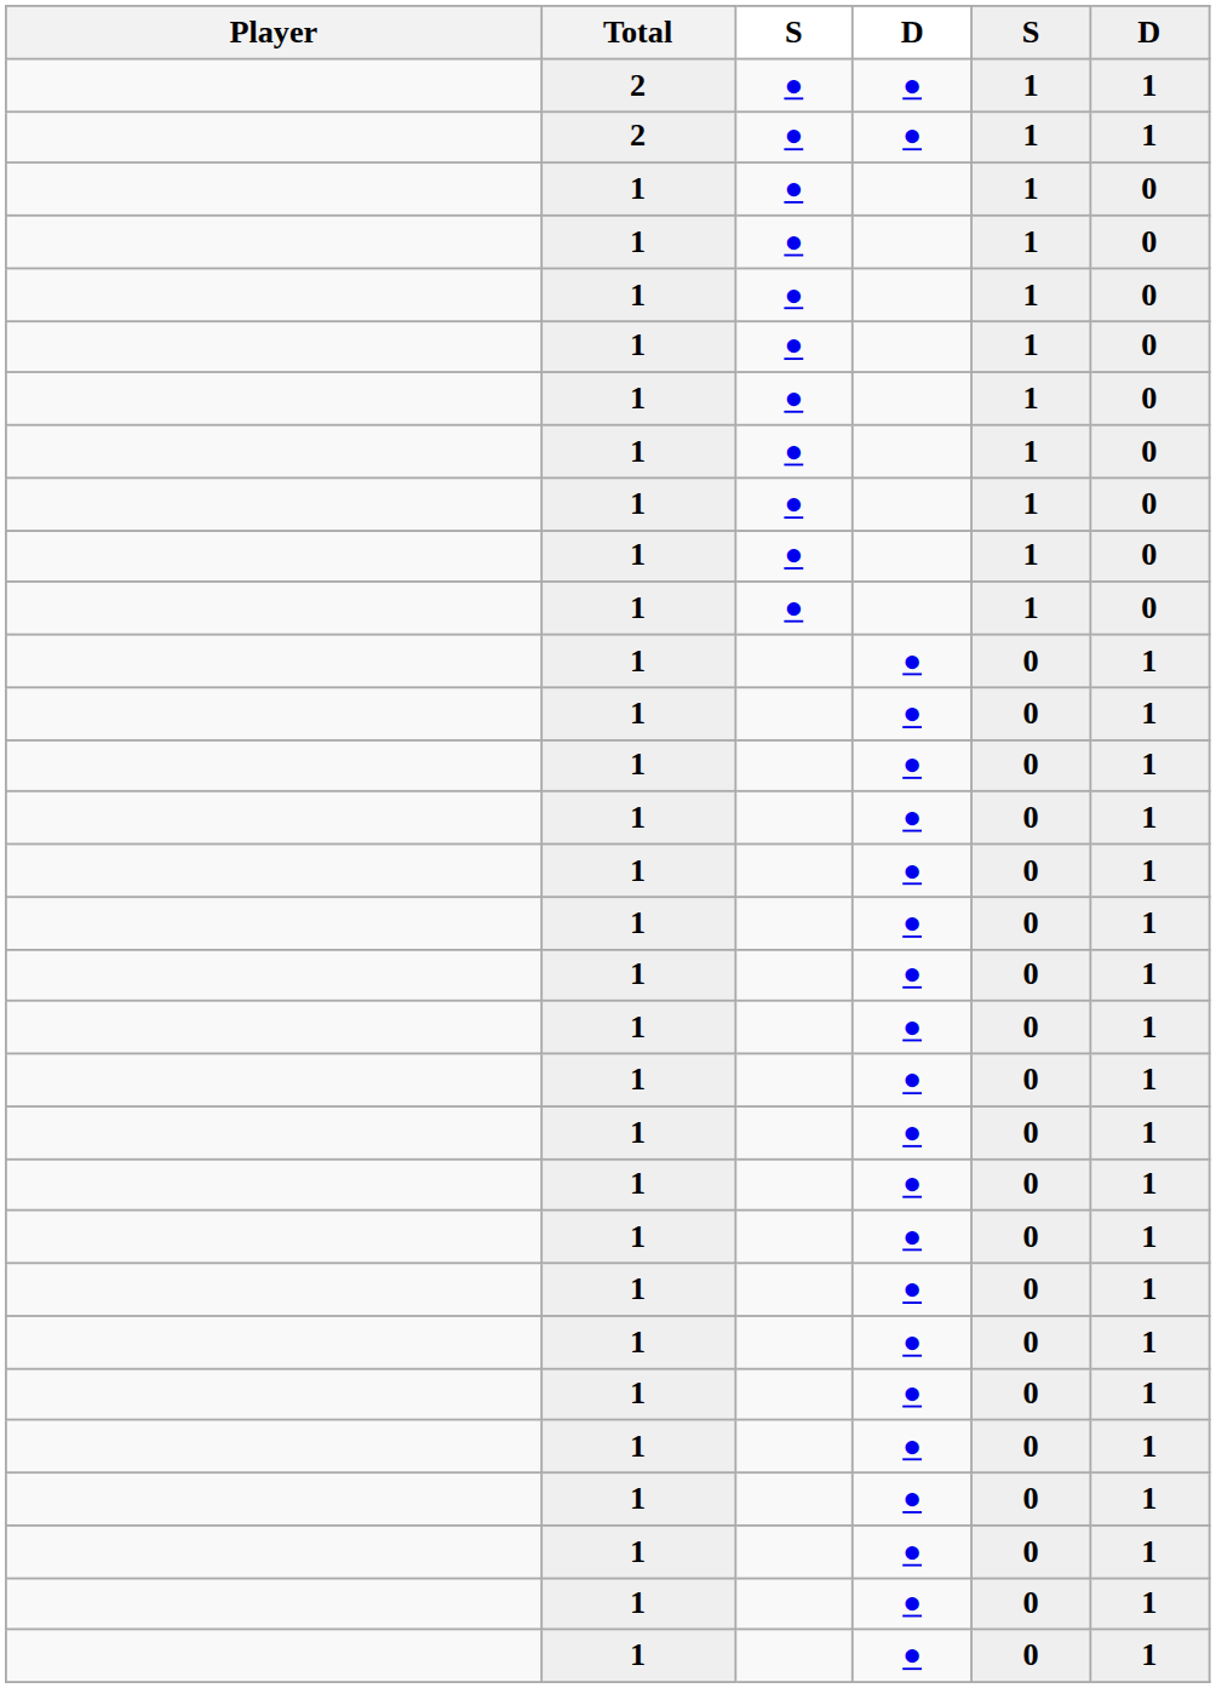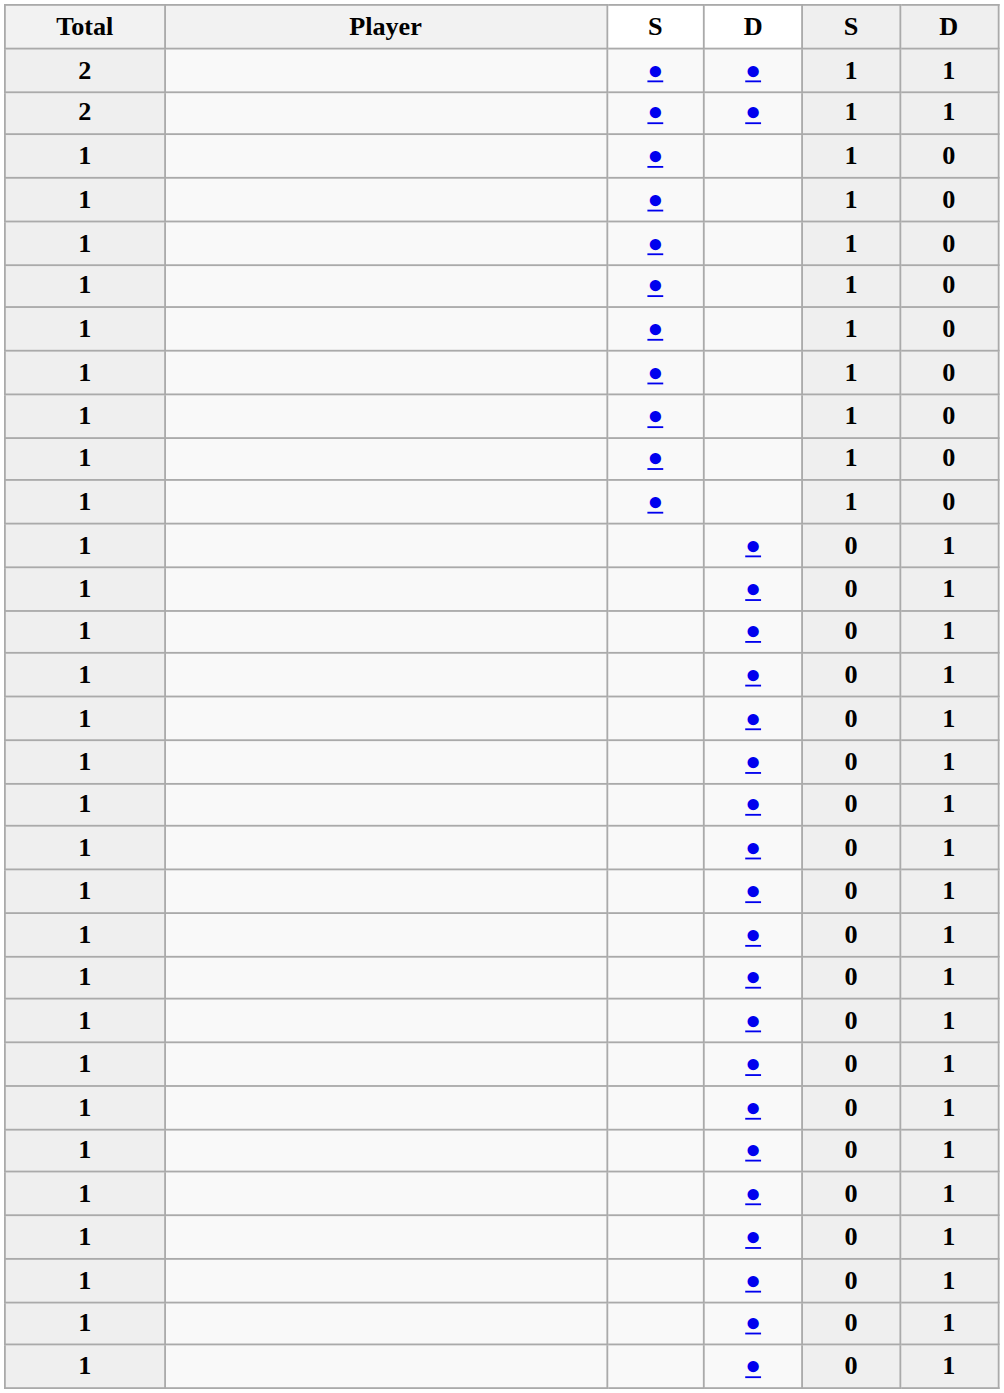columns swapped: Total <-> Player
